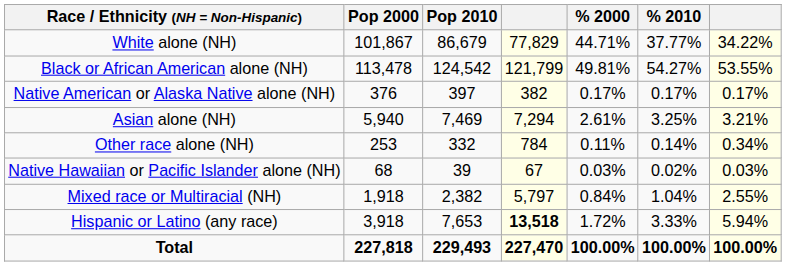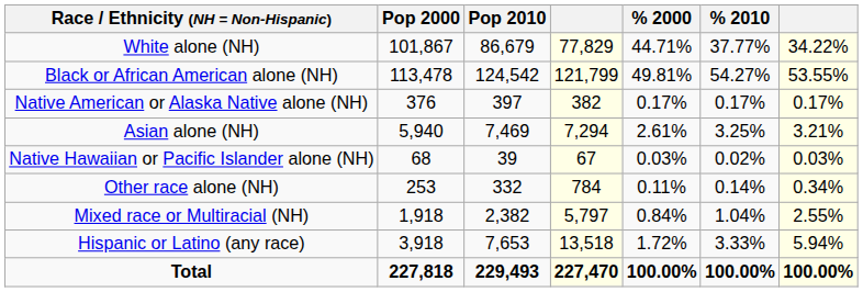rows swapped: Native Hawaiian or Pacific Islander alone (NH) <-> Other race alone (NH)
Hispanic or Latino (any race) | column 4: bold -> normal
